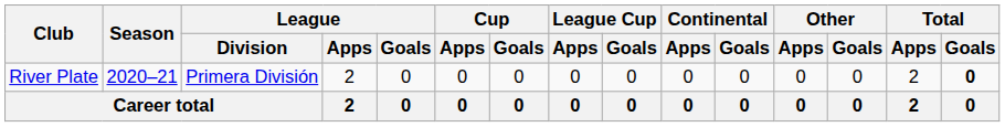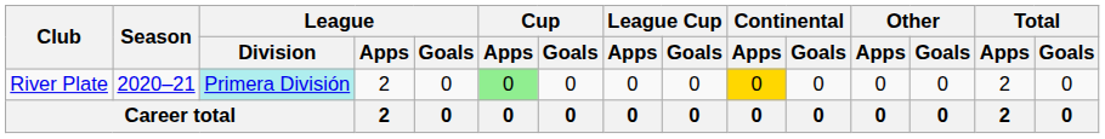River Plate | League / Division: no background -> paleturquoise background
River Plate | Cup / Apps: no background -> lightgreen background
River Plate | Continental / Apps: no background -> gold background
River Plate | Total / Goals: bold -> normal
